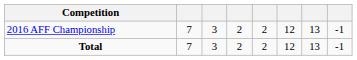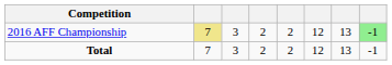2016 AFF Championship | column 2: no background -> khaki background
2016 AFF Championship | column 8: no background -> lightgreen background
